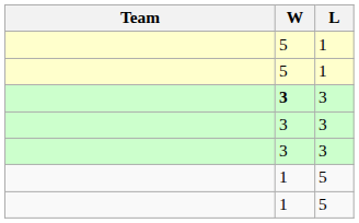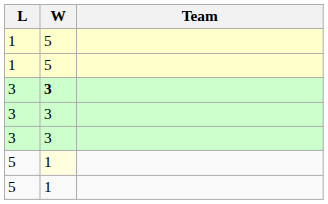columns swapped: Team <-> L
row 7 | W: no background -> lightyellow background
